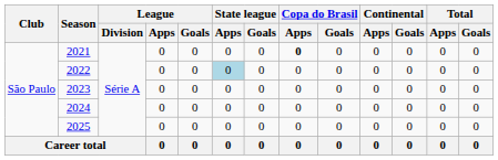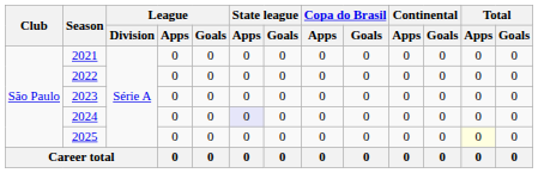2021 | Copa do Brasil / Apps: bold -> normal
2022 | State league / Apps: lightblue background -> no background
2024 | State league / Apps: no background -> lavender background
2025 | Total / Apps: no background -> lightyellow background
